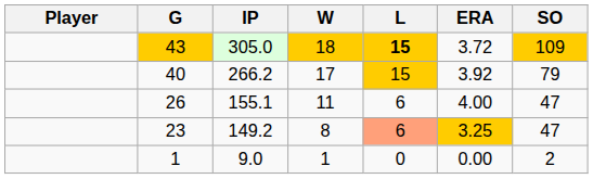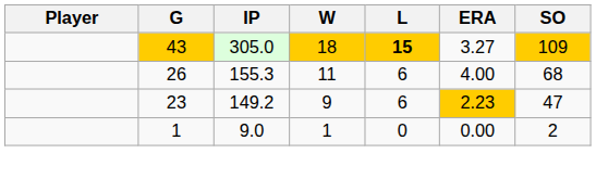43 | ERA: 3.72 -> 3.27
- row: 40 | 266.2 | 17 | 15 | 3.92 | 79
26 | IP: 155.1 -> 155.3
26 | SO: 47 -> 68
23 | W: 8 -> 9
23 | L: lightsalmon background -> no background
23 | ERA: 3.25 -> 2.23
